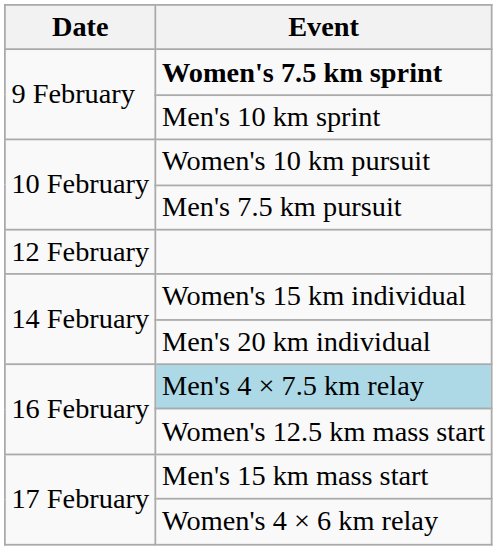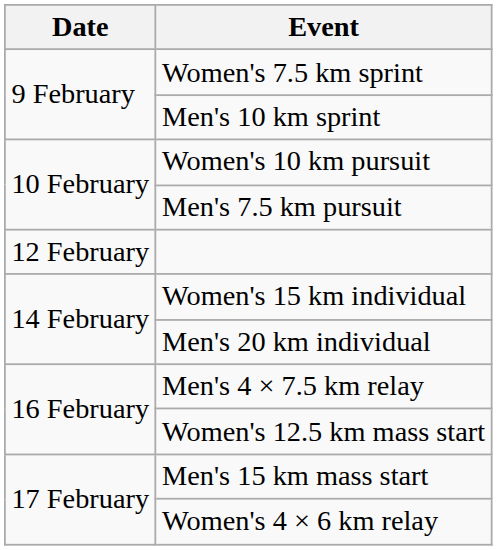Women's 7.5 km sprint | Event: bold -> normal
Men's 4 × 7.5 km relay | Event: lightblue background -> no background
